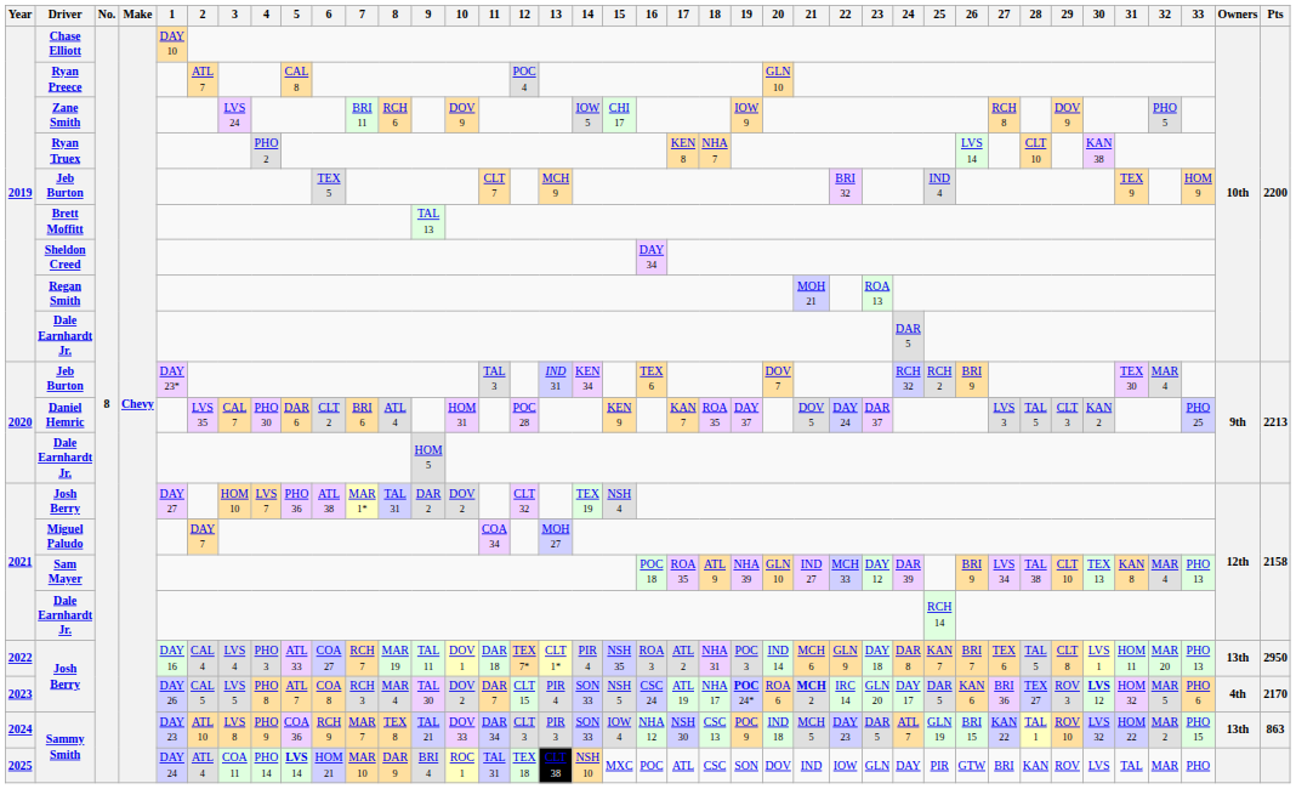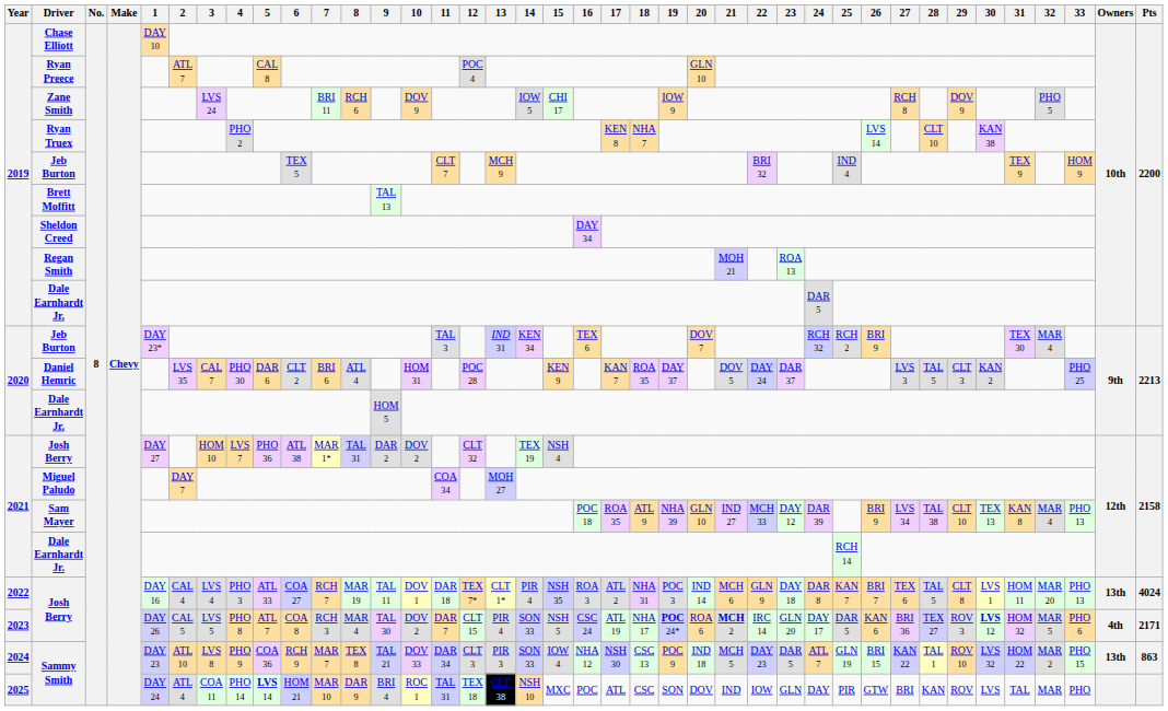2022 / Josh Berry | Pts: 2950 -> 4024
2023 / Josh Berry | Pts: 2170 -> 2171
